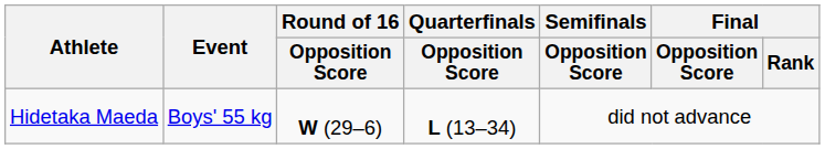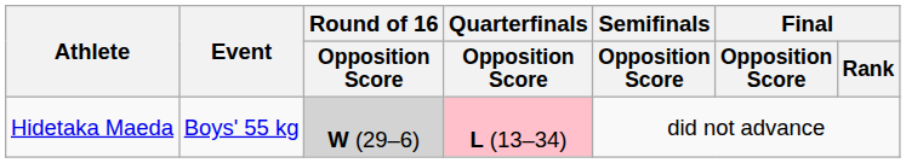Hidetaka Maeda | Round of 16 / Opposition Score: no background -> lightgrey background
Hidetaka Maeda | Quarterfinals / Opposition Score: no background -> pink background
